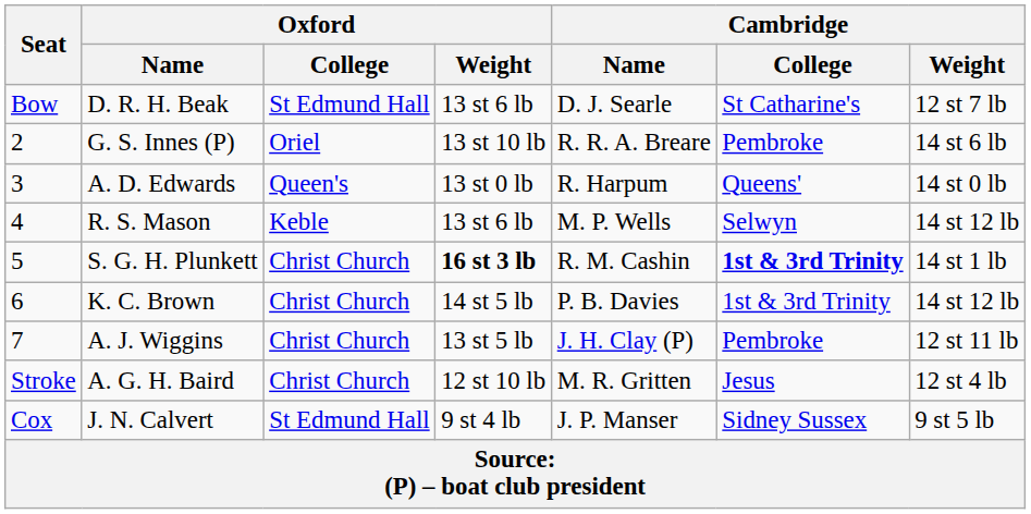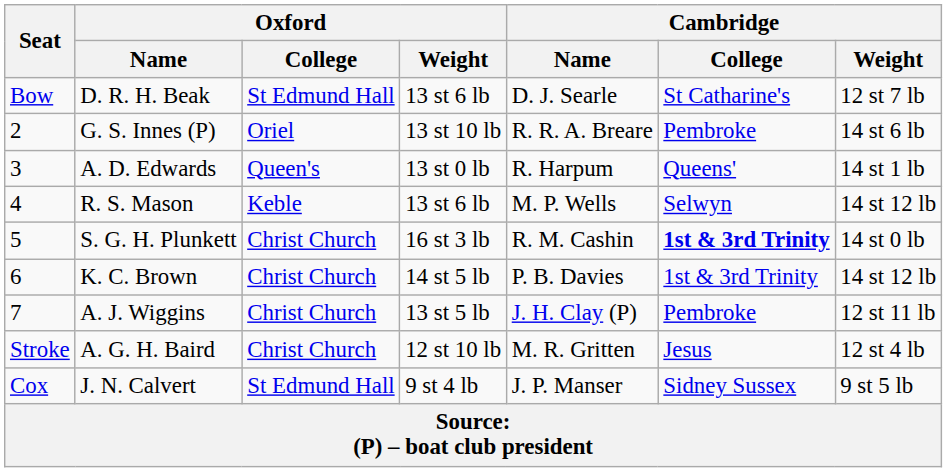A. D. Edwards | Cambridge / Weight: 14 st 0 lb -> 14 st 1 lb
S. G. H. Plunkett | Oxford / Weight: bold -> normal
S. G. H. Plunkett | Cambridge / Weight: 14 st 1 lb -> 14 st 0 lb
